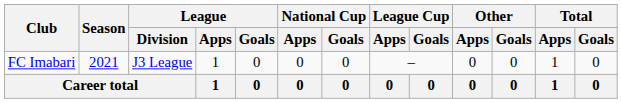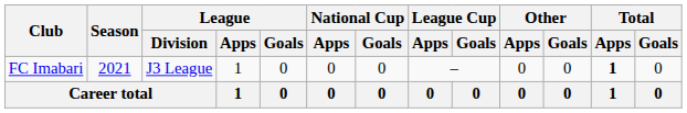FC Imabari | Total / Apps: normal -> bold
